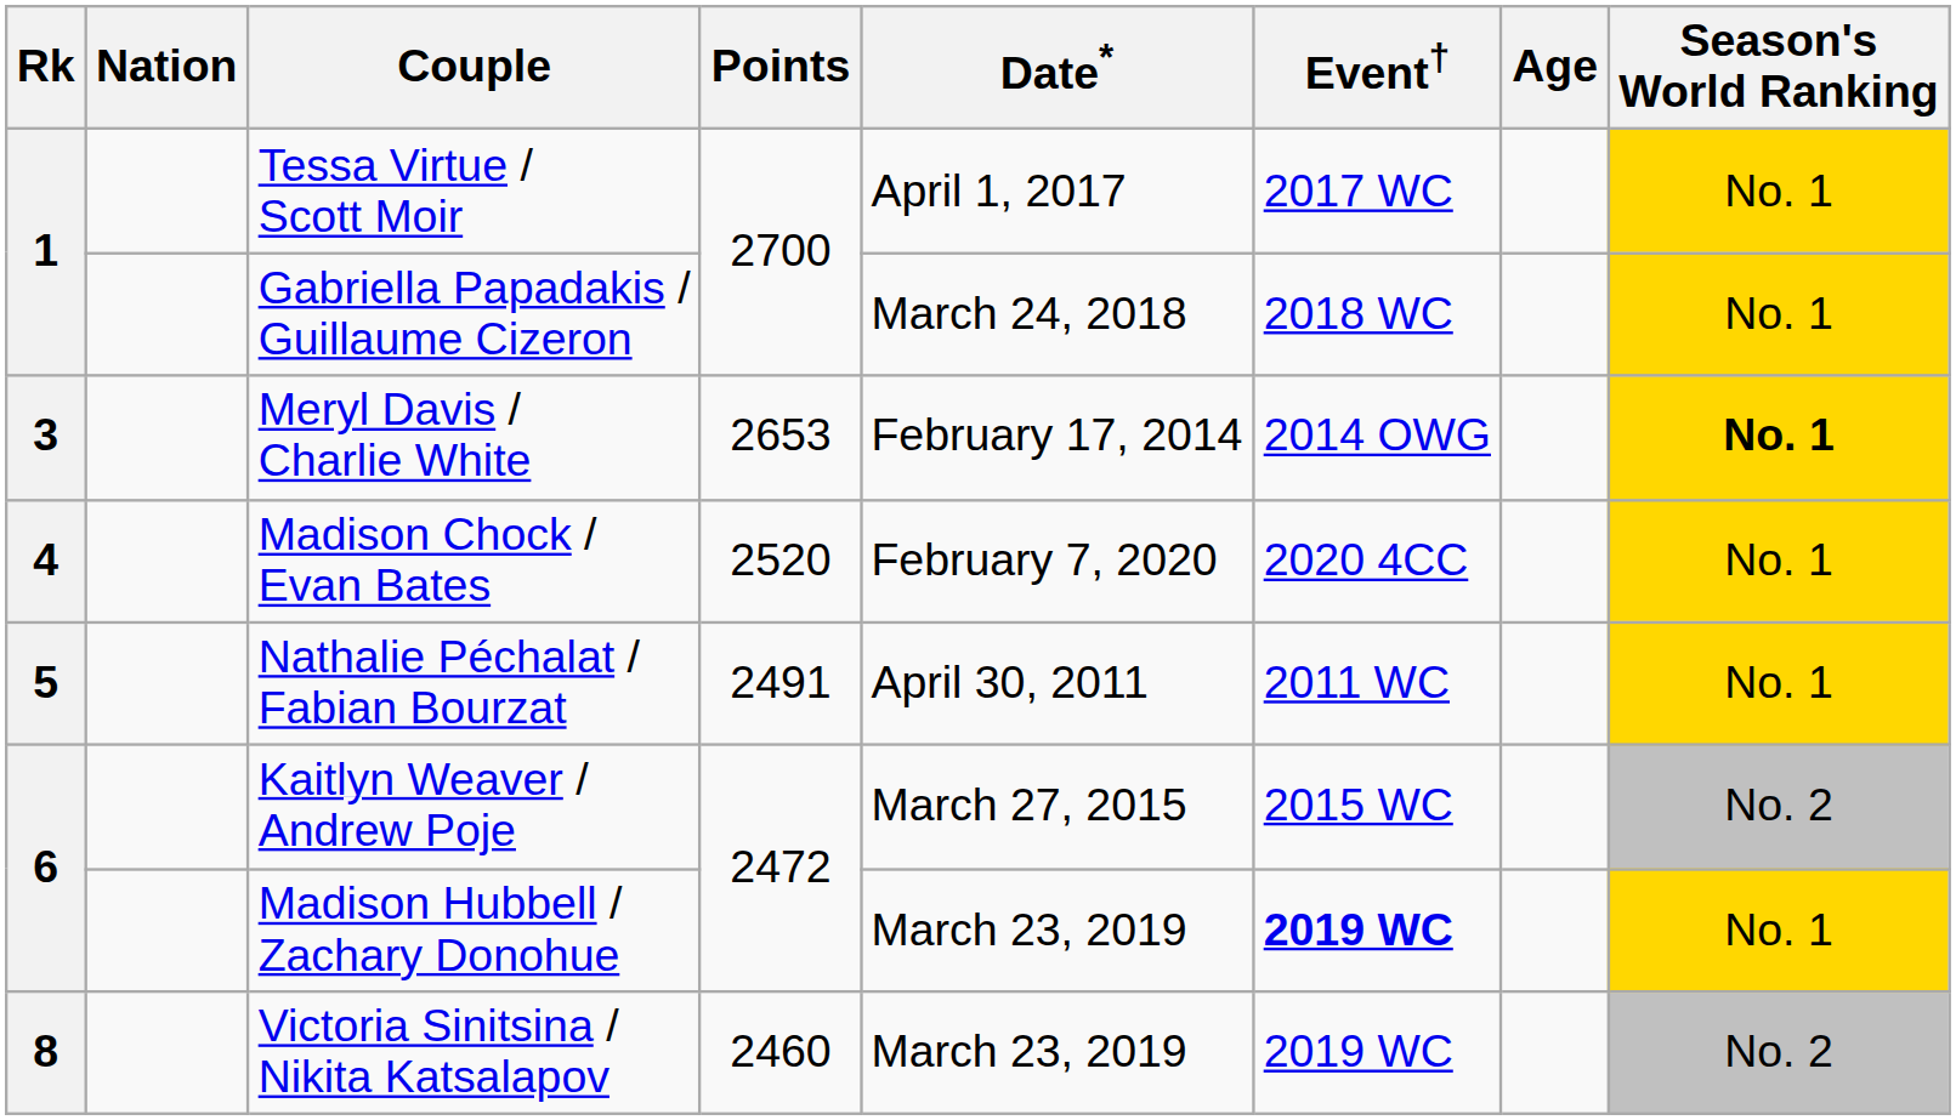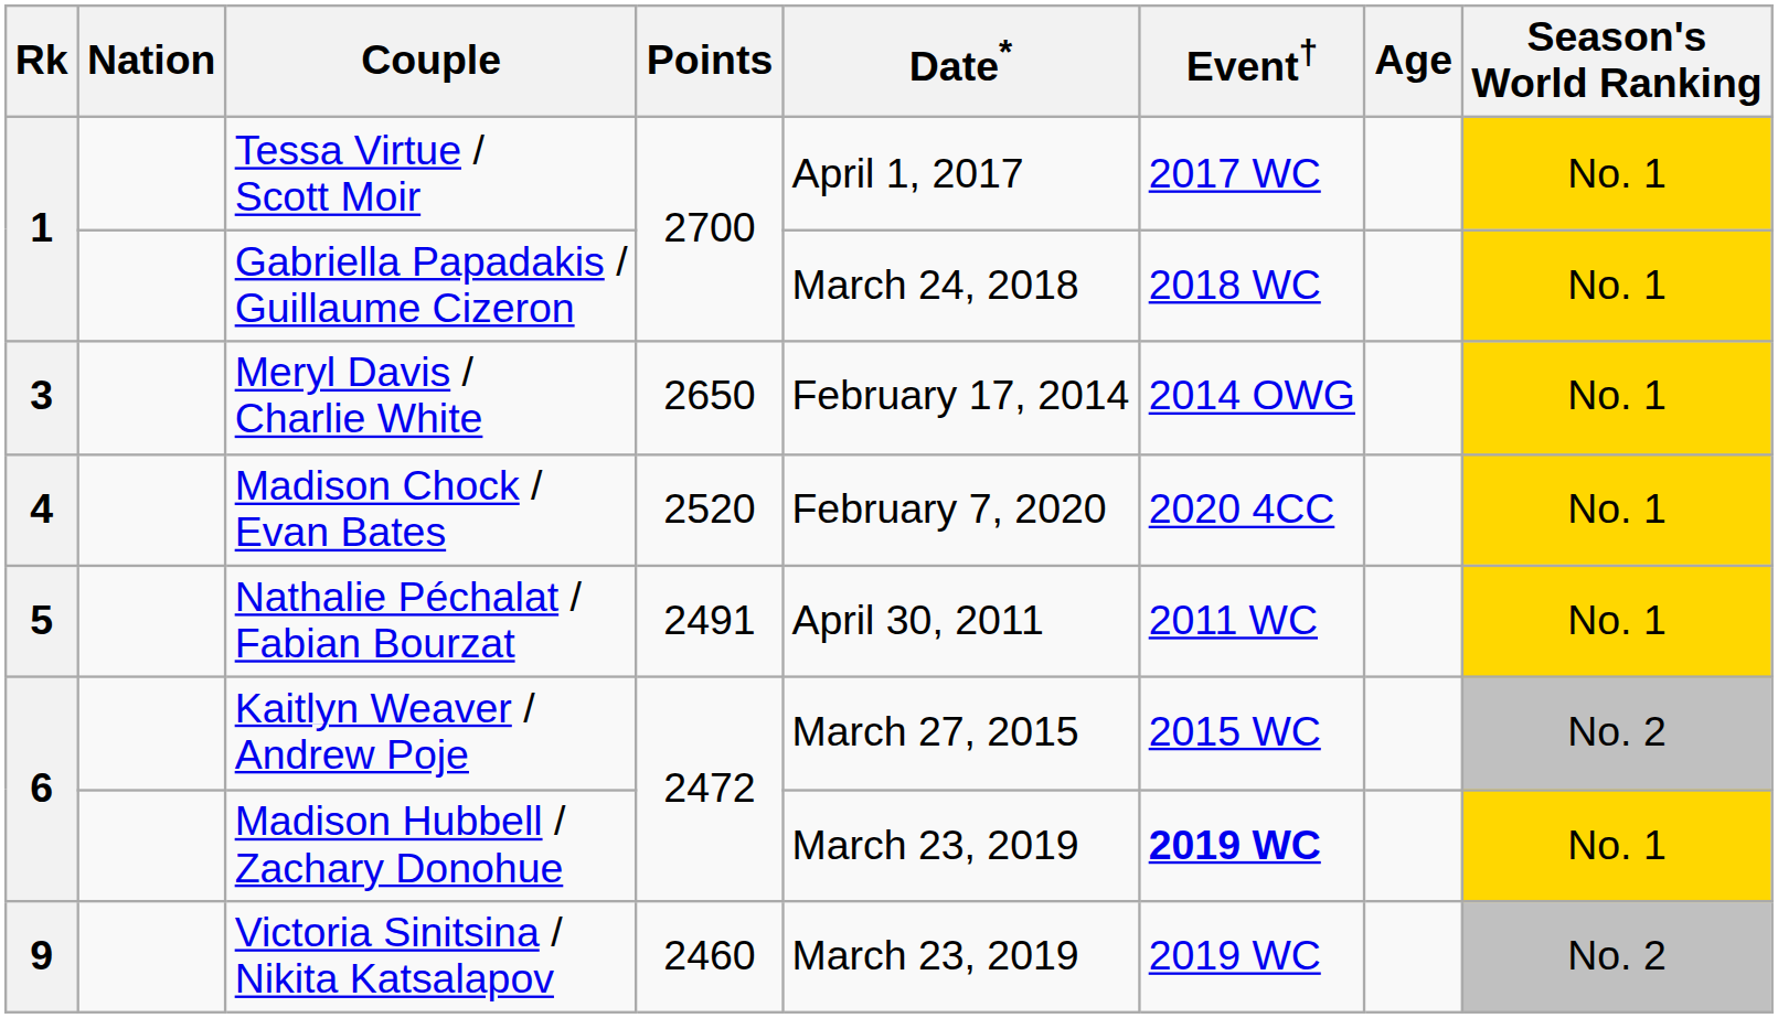Meryl Davis / Charlie White | Points: 2653 -> 2650
Meryl Davis / Charlie White | Season's World Ranking: bold -> normal
Victoria Sinitsina / Nikita Katsalapov | Rk: 8 -> 9
